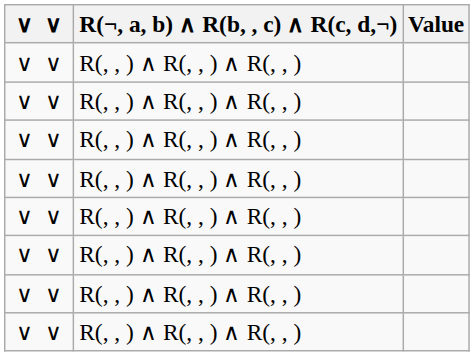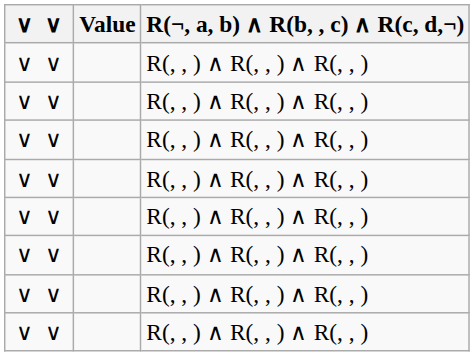columns swapped: R(¬, a, b) ∧ R(b, , c) ∧ R(c, d,¬) <-> Value
